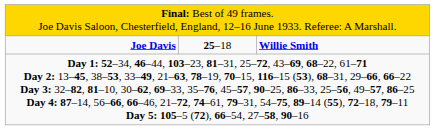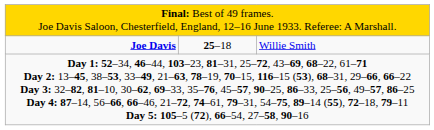Joe Davis | column 3: bold -> normal
